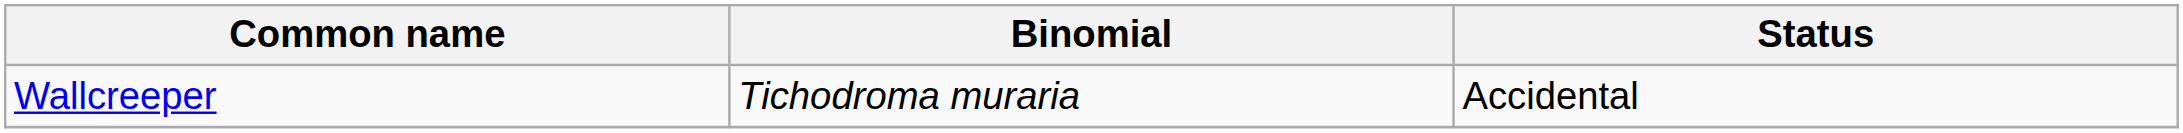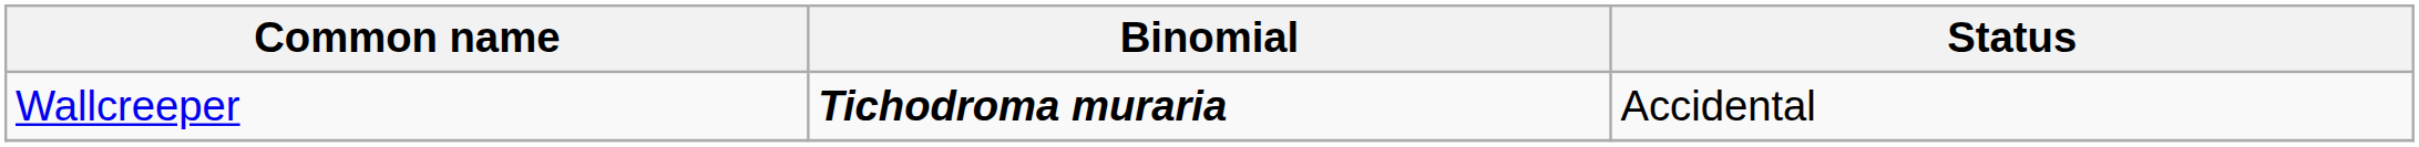Wallcreeper | Binomial: normal -> bold
